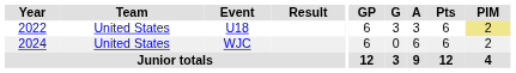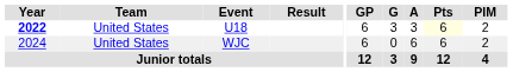U18 | Year: normal -> bold
U18 | Pts: no background -> lightyellow background
U18 | PIM: khaki background -> no background
